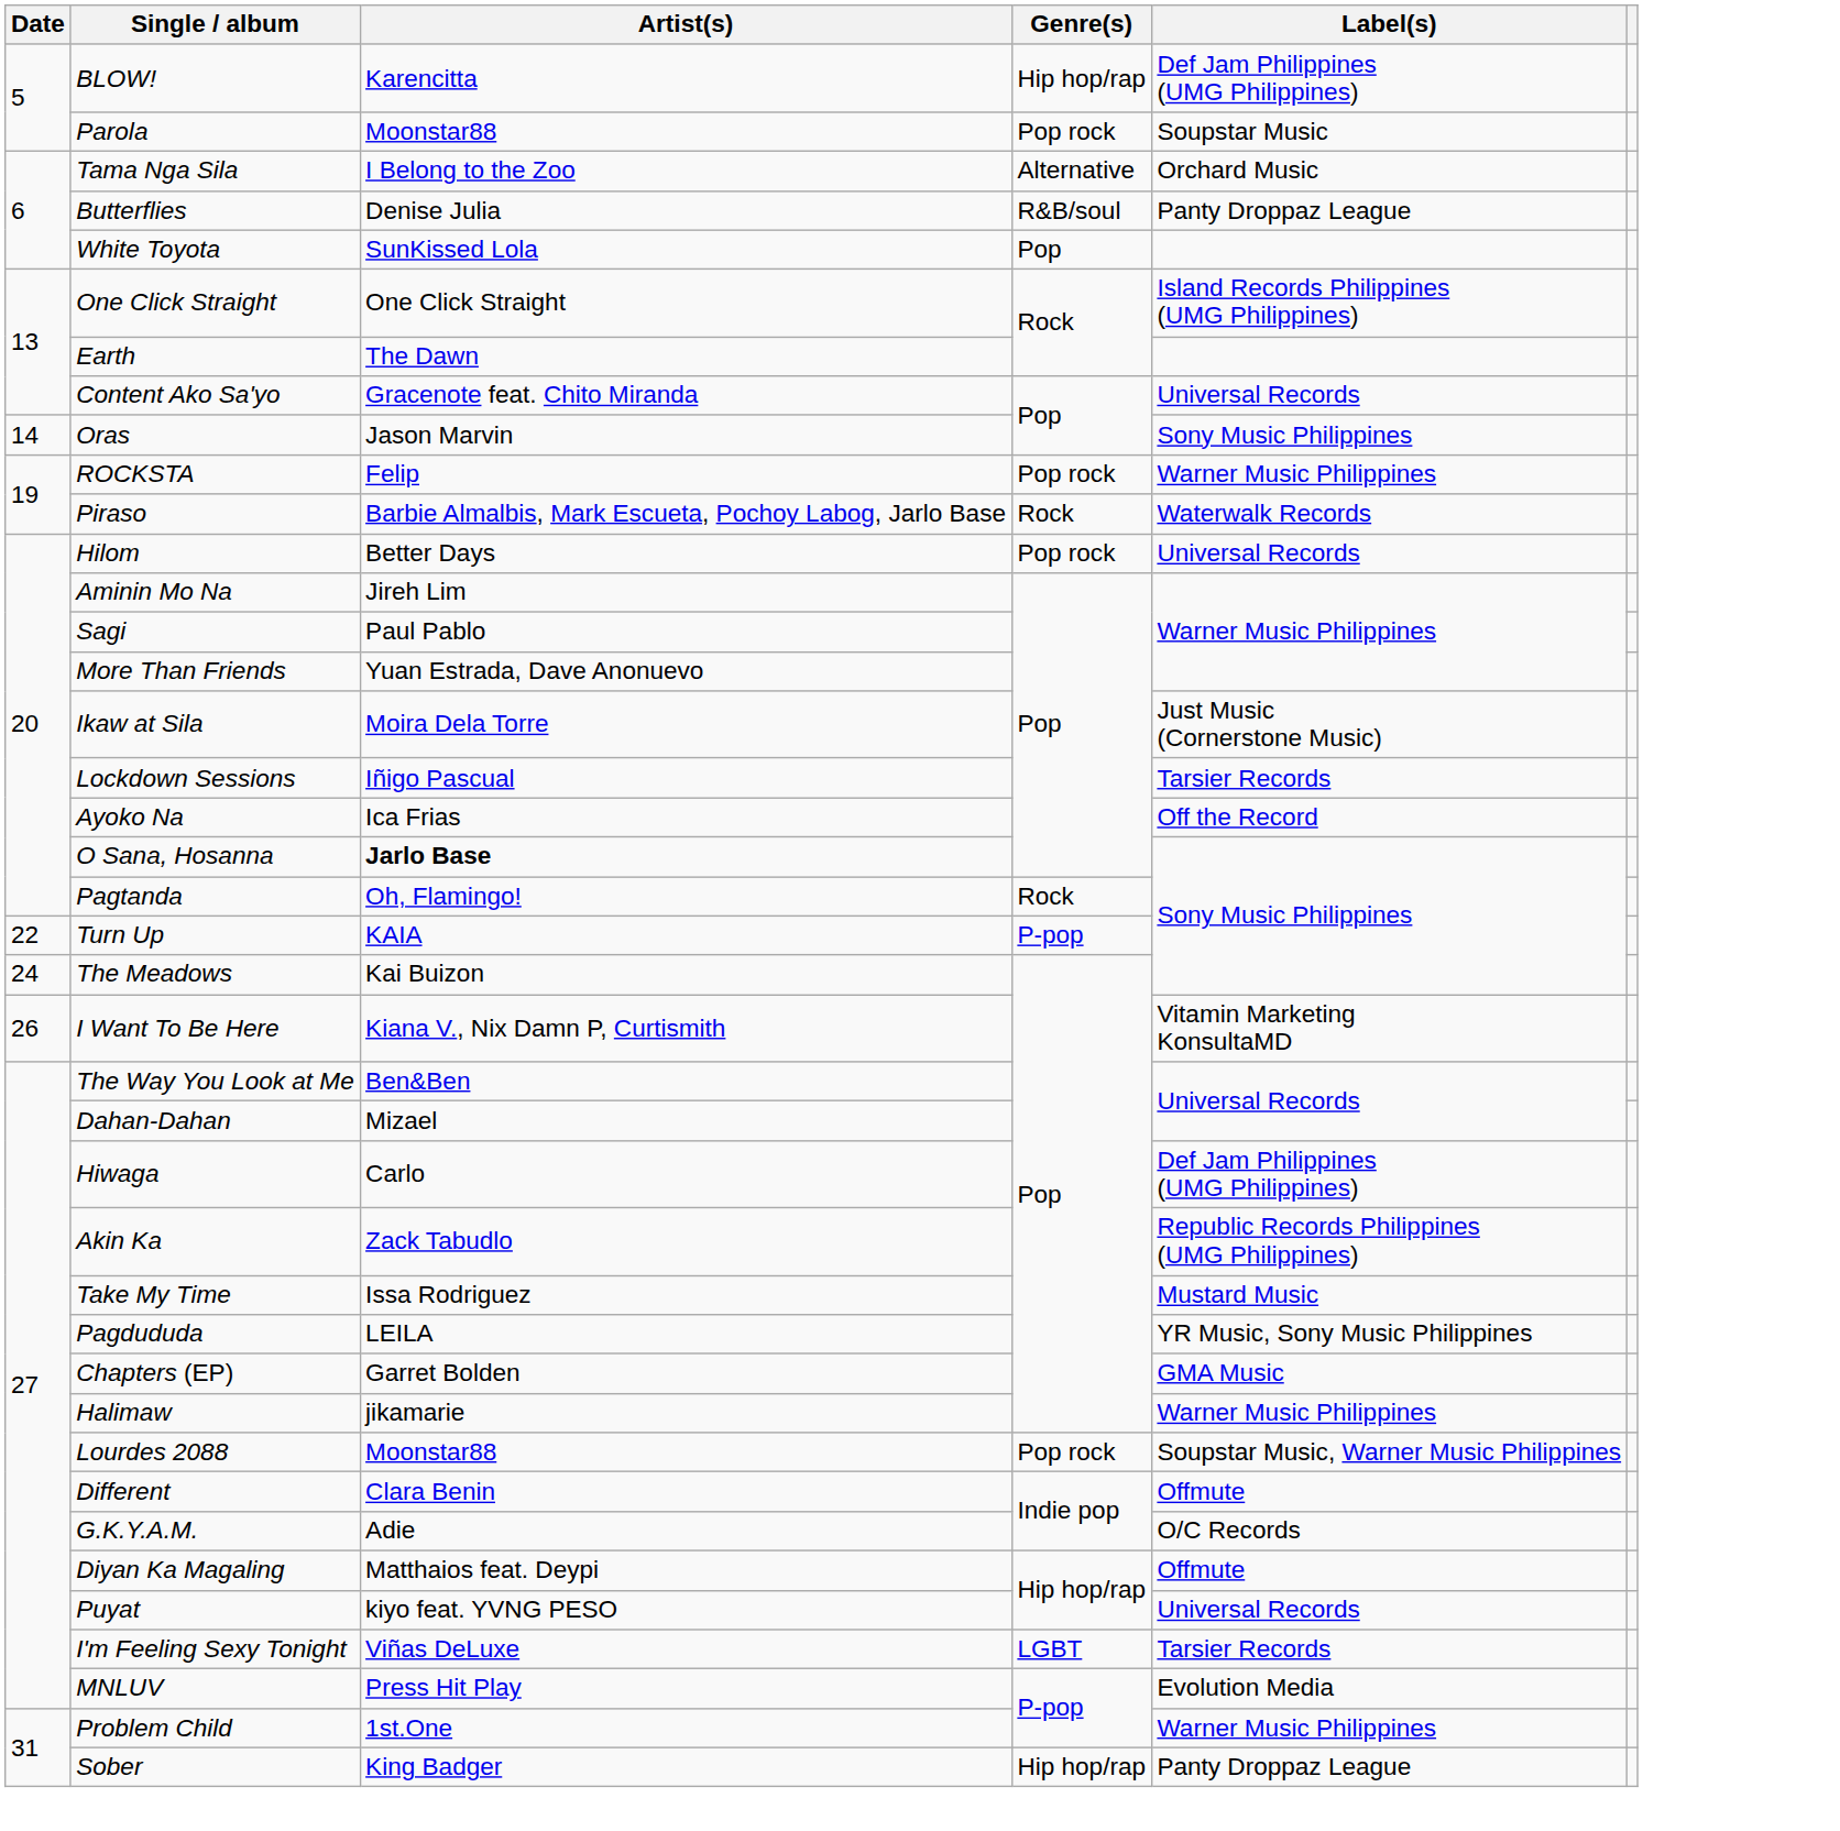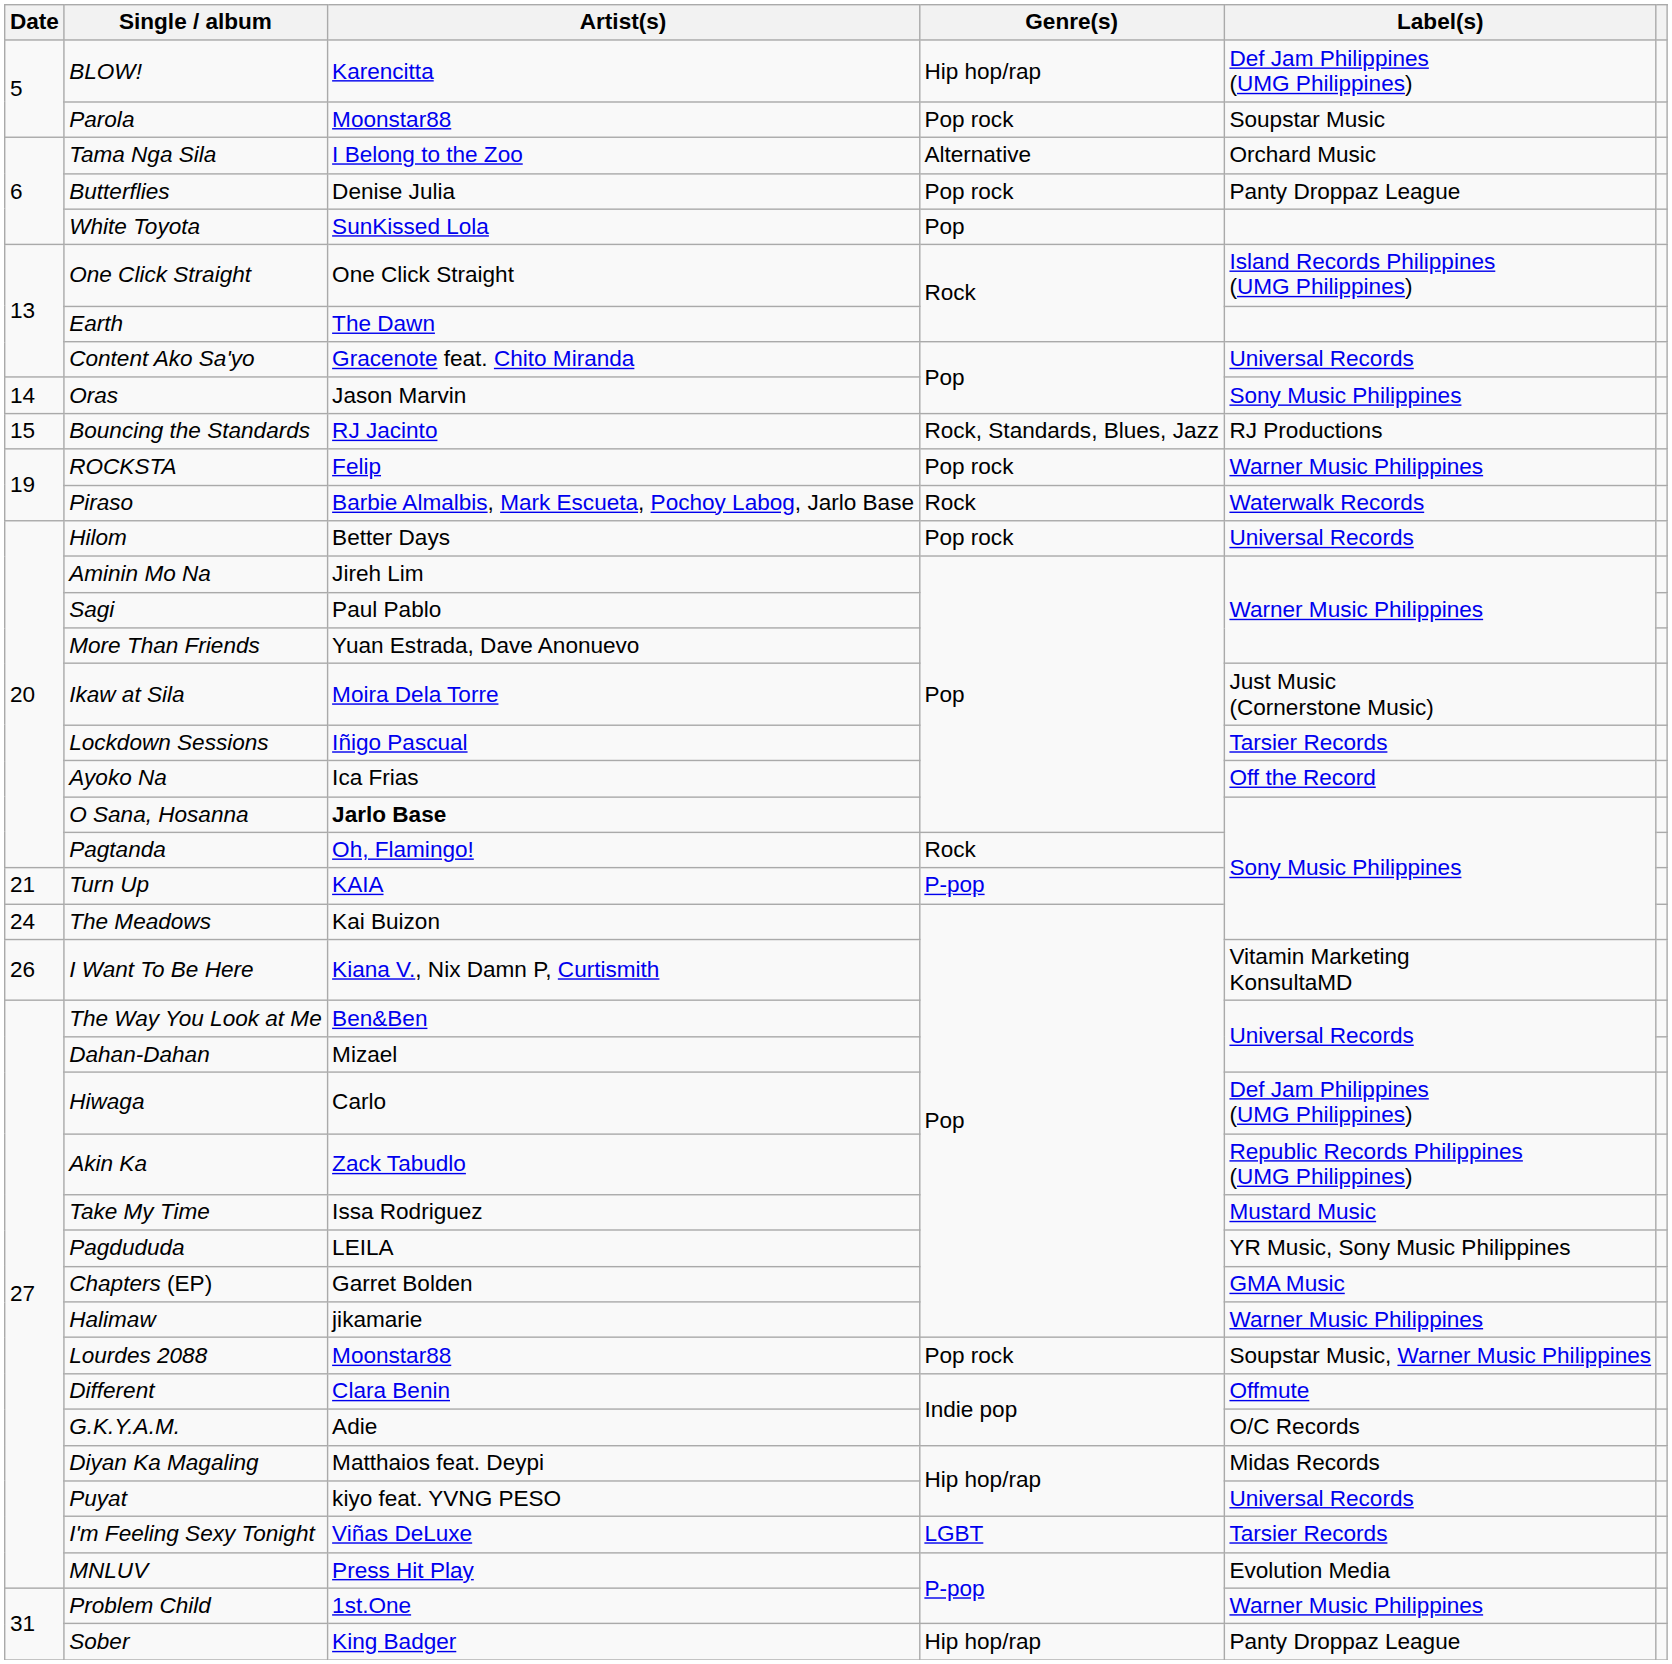Butterflies | Genre(s): R&B/soul -> Pop rock
+ row: 15 | Bouncing the Standards | RJ Jacinto | Rock, Standards, Blues, Jazz | RJ Productions
Turn Up | Date: 22 -> 21
Diyan Ka Magaling | Label(s): Offmute -> Midas Records
